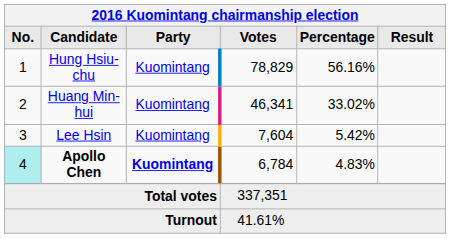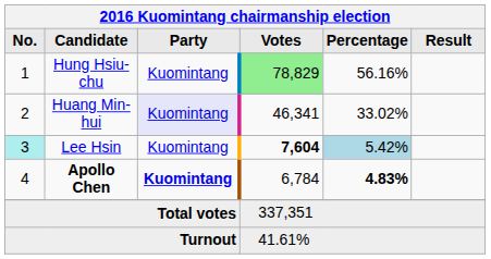Hung Hsiu-chu | Votes: no background -> lightgreen background
Huang Min-hui | Party: no background -> lavender background
Lee Hsin | No.: no background -> paleturquoise background
Lee Hsin | Votes: normal -> bold
Lee Hsin | Percentage: no background -> lightblue background
Apollo Chen | No.: paleturquoise background -> no background
Apollo Chen | Percentage: normal -> bold
